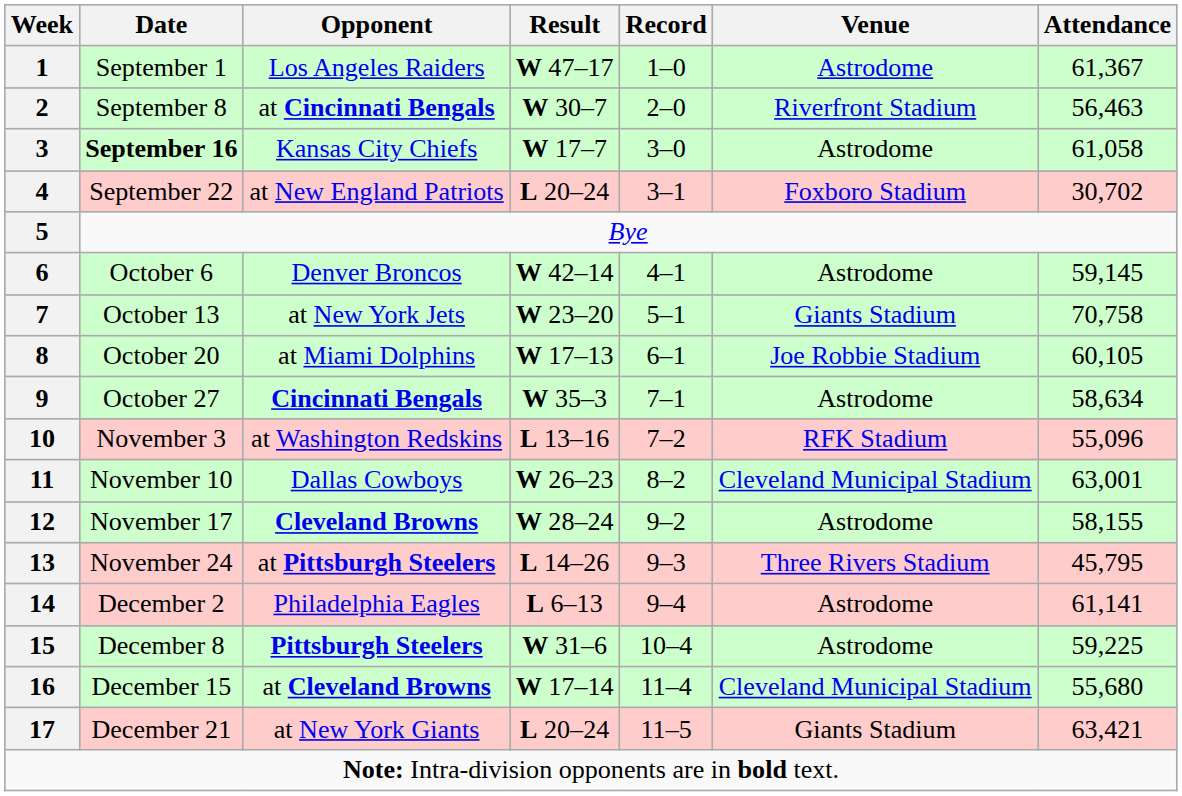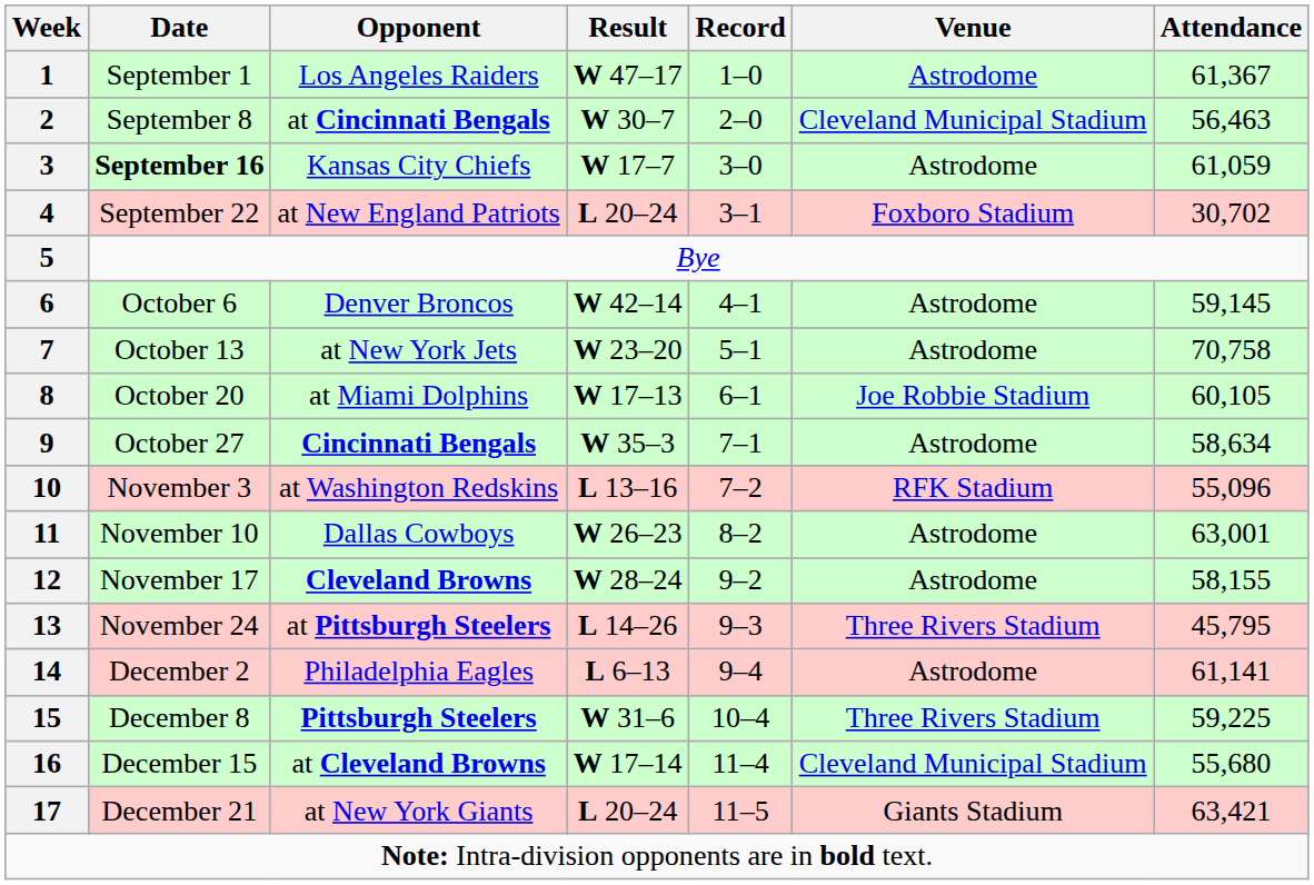2 | Venue: Riverfront Stadium -> Cleveland Municipal Stadium
3 | Attendance: 61,058 -> 61,059
7 | Venue: Giants Stadium -> Astrodome
11 | Venue: Cleveland Municipal Stadium -> Astrodome
15 | Venue: Astrodome -> Three Rivers Stadium
